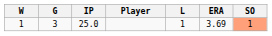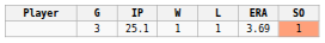columns swapped: Player <-> W
row 2 | IP: 25.0 -> 25.1
